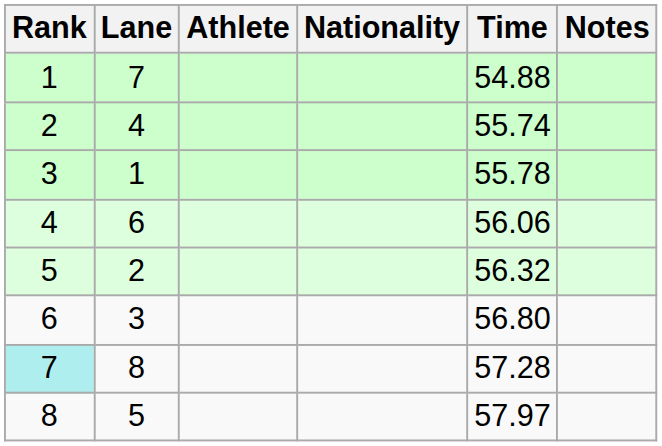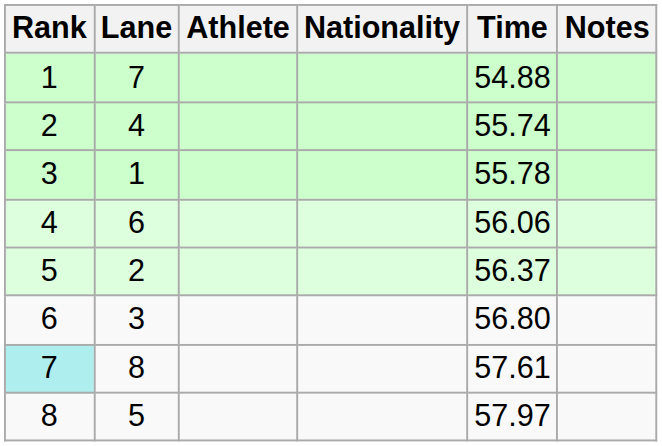row 6 | Time: 56.32 -> 56.37
row 8 | Time: 57.28 -> 57.61
